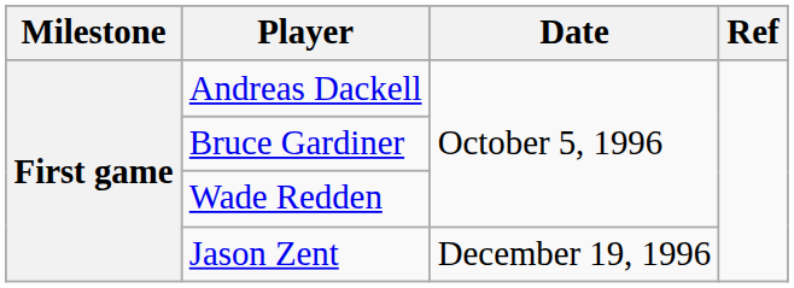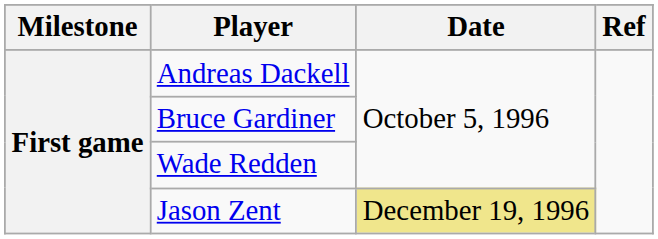Jason Zent | Date: no background -> khaki background
